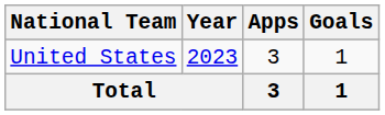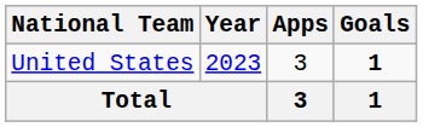United States | Goals: normal -> bold
